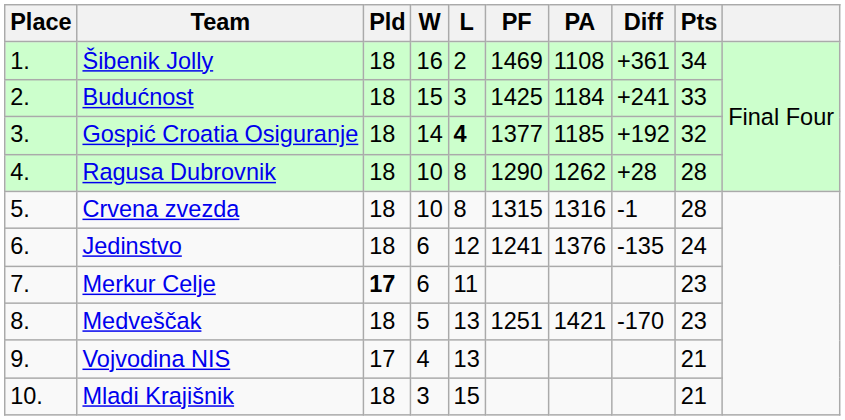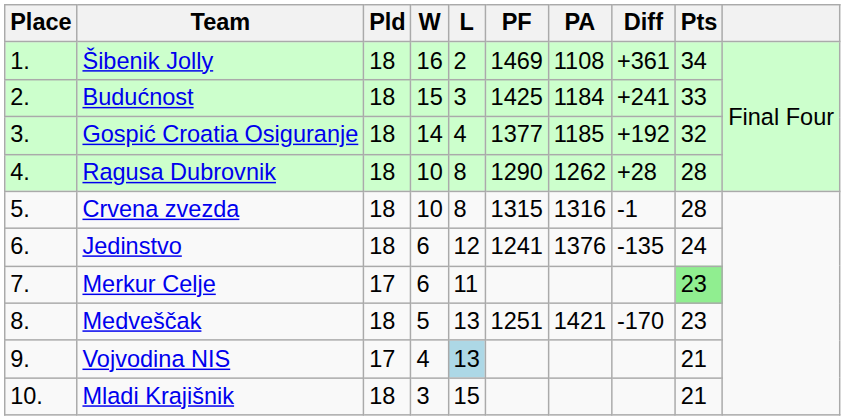Gospić Croatia Osiguranje | L: bold -> normal
Merkur Celje | Pld: bold -> normal
Merkur Celje | Pts: no background -> lightgreen background
Vojvodina NIS | L: no background -> lightblue background
